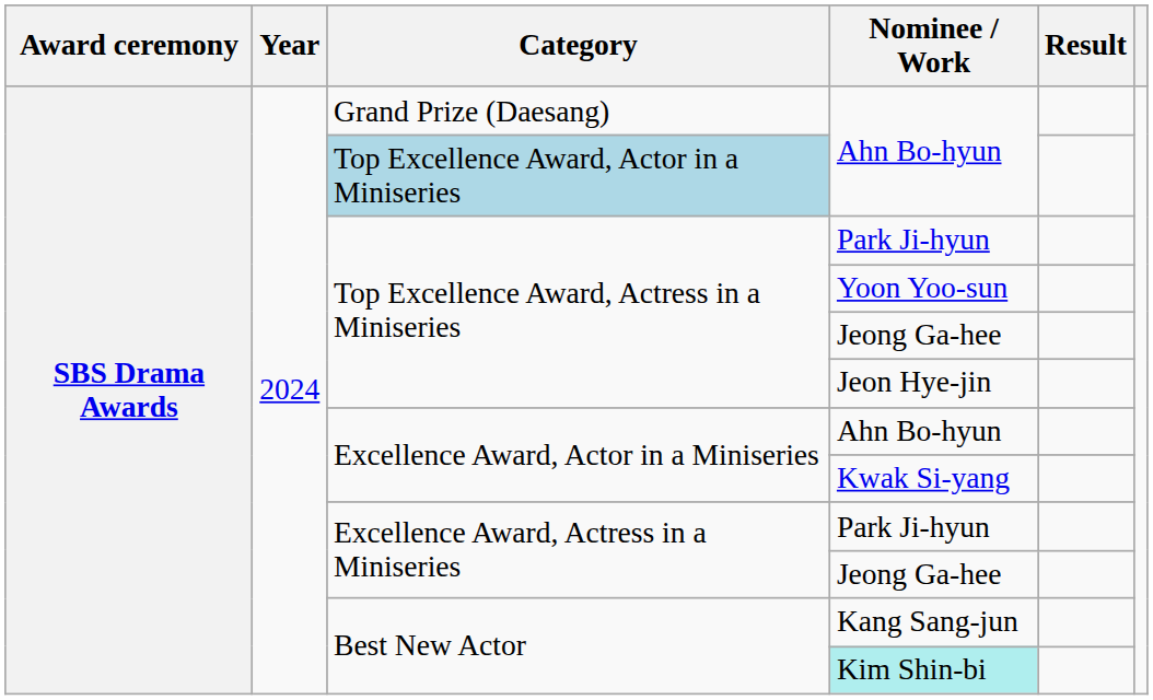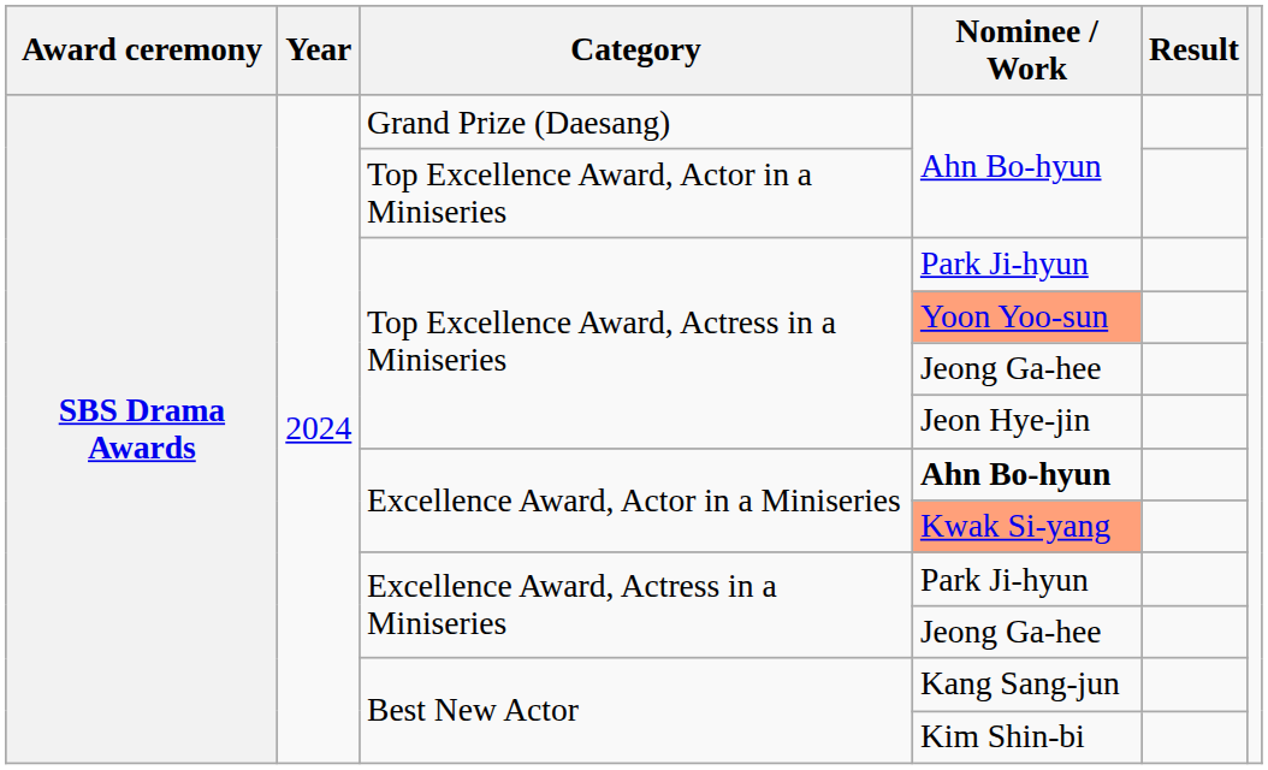Top Excellence Award, Actor in a Miniseries / Ahn Bo-hyun | Category: lightblue background -> no background
Yoon Yoo-sun | Nominee / Work: no background -> lightsalmon background
Excellence Award, Actor in a Miniseries / Ahn Bo-hyun | Nominee / Work: normal -> bold
Kwak Si-yang | Nominee / Work: no background -> lightsalmon background
Kim Shin-bi | Nominee / Work: paleturquoise background -> no background
